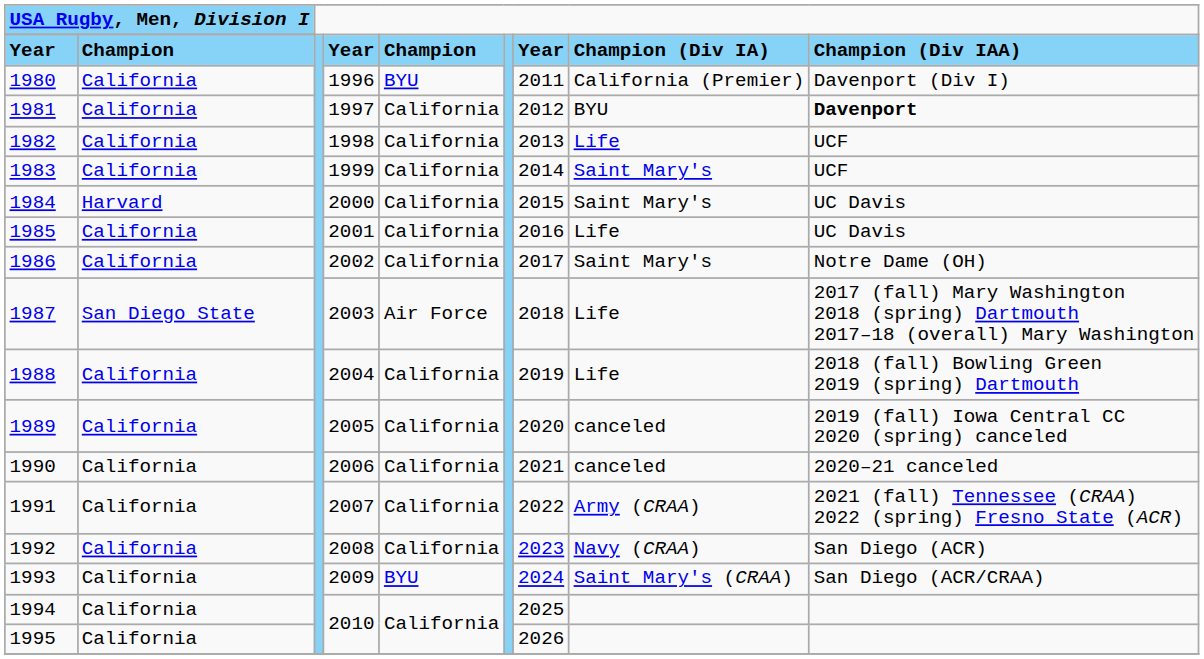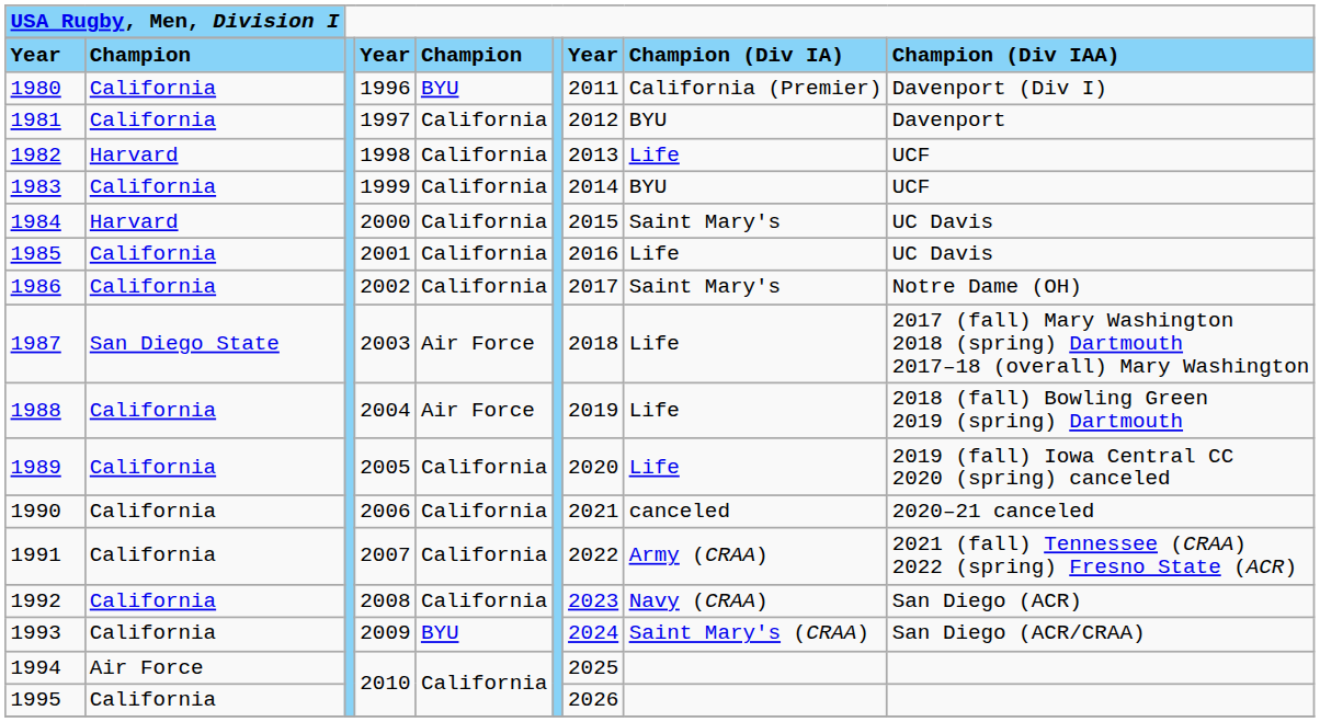1981 | column 9: bold -> normal
1982 | column 2: California -> Harvard
1983 | column 8: Saint Mary's -> BYU
1988 | column 5: California -> Air Force
1989 | column 8: canceled -> Life
1994 | column 2: California -> Air Force
